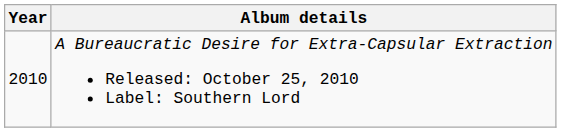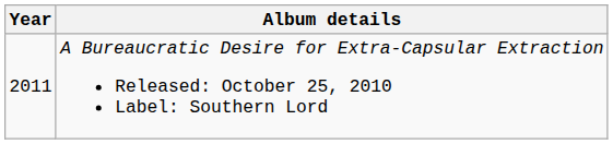row 2 | Year: 2010 -> 2011
